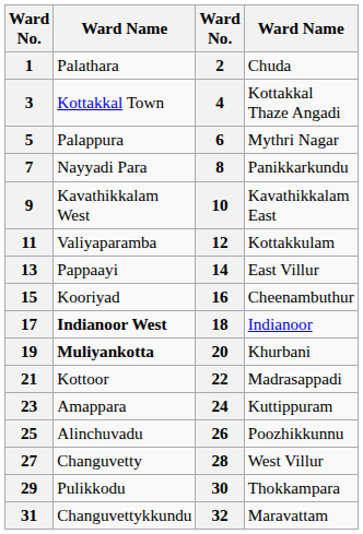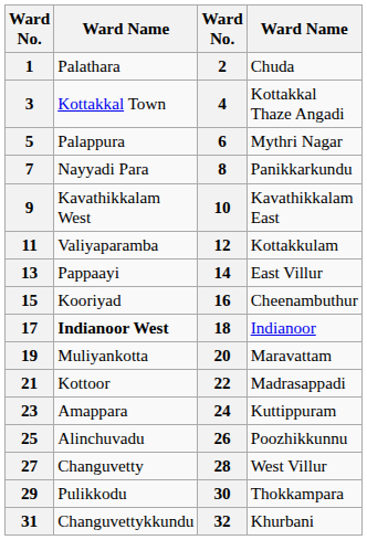19 | column 2: bold -> normal
19 | column 4: Khurbani -> Maravattam
31 | column 4: Maravattam -> Khurbani
